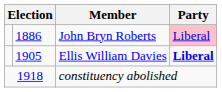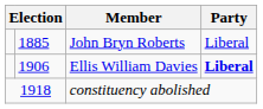John Bryn Roberts | column 2: 1886 -> 1885
John Bryn Roberts | Party: pink background -> no background
Ellis William Davies | column 2: 1905 -> 1906
